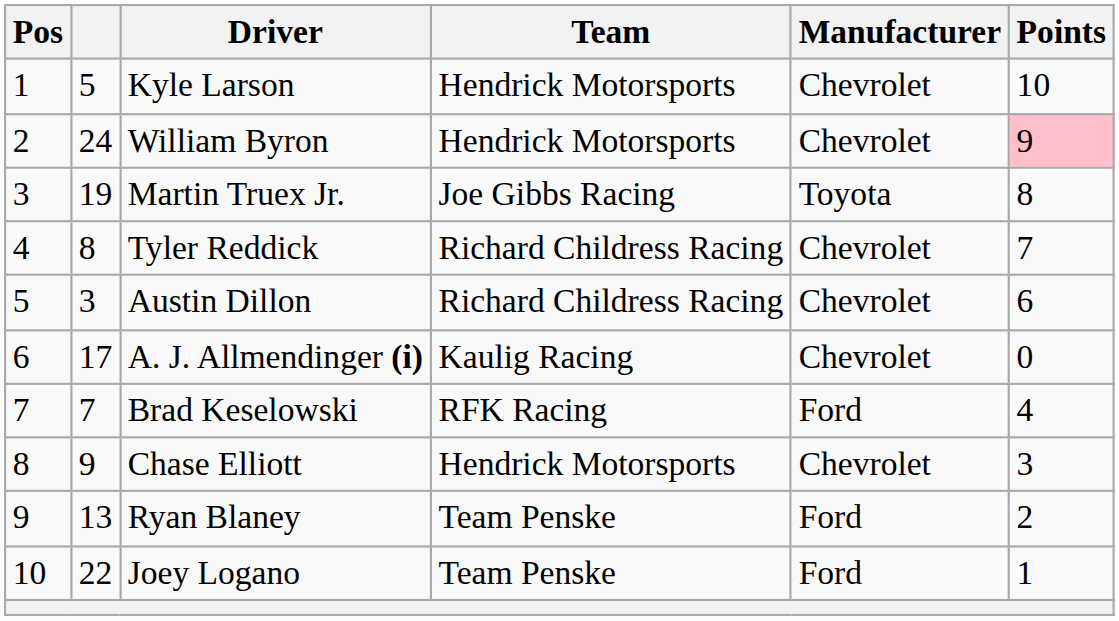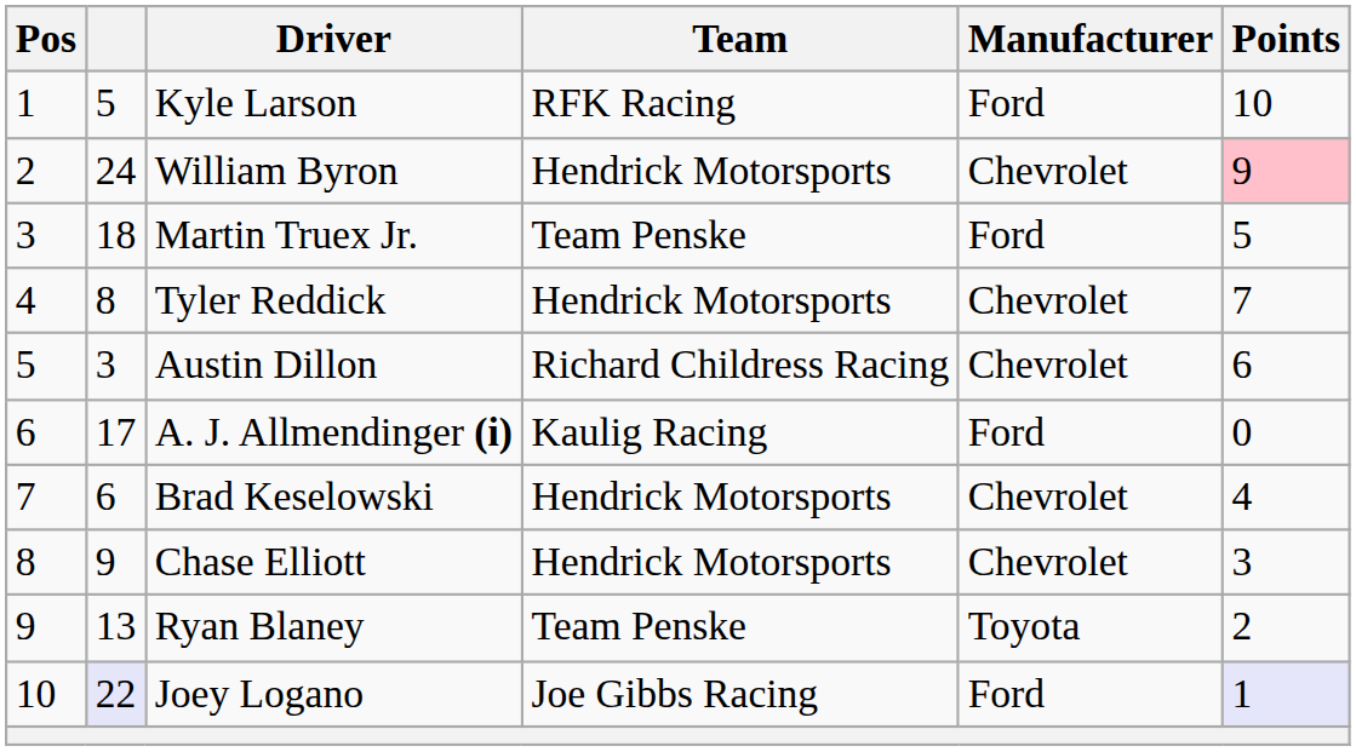Kyle Larson | Team: Hendrick Motorsports -> RFK Racing
Kyle Larson | Manufacturer: Chevrolet -> Ford
Martin Truex Jr. | column 2: 19 -> 18
Martin Truex Jr. | Team: Joe Gibbs Racing -> Team Penske
Martin Truex Jr. | Manufacturer: Toyota -> Ford
Martin Truex Jr. | Points: 8 -> 5
Tyler Reddick | Team: Richard Childress Racing -> Hendrick Motorsports
A. J. Allmendinger (i) | Manufacturer: Chevrolet -> Ford
Brad Keselowski | column 2: 7 -> 6
Brad Keselowski | Team: RFK Racing -> Hendrick Motorsports
Brad Keselowski | Manufacturer: Ford -> Chevrolet
Ryan Blaney | Manufacturer: Ford -> Toyota
Joey Logano | column 2: no background -> lavender background
Joey Logano | Team: Team Penske -> Joe Gibbs Racing
Joey Logano | Points: no background -> lavender background
